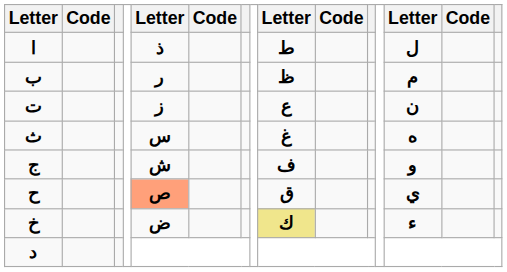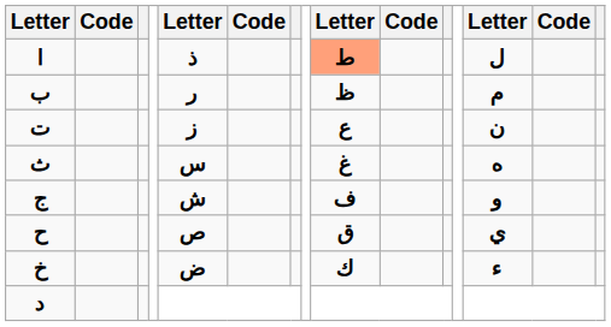ا | column 9: no background -> lightsalmon background
ح | column 5: lightsalmon background -> no background
خ | column 9: khaki background -> no background
